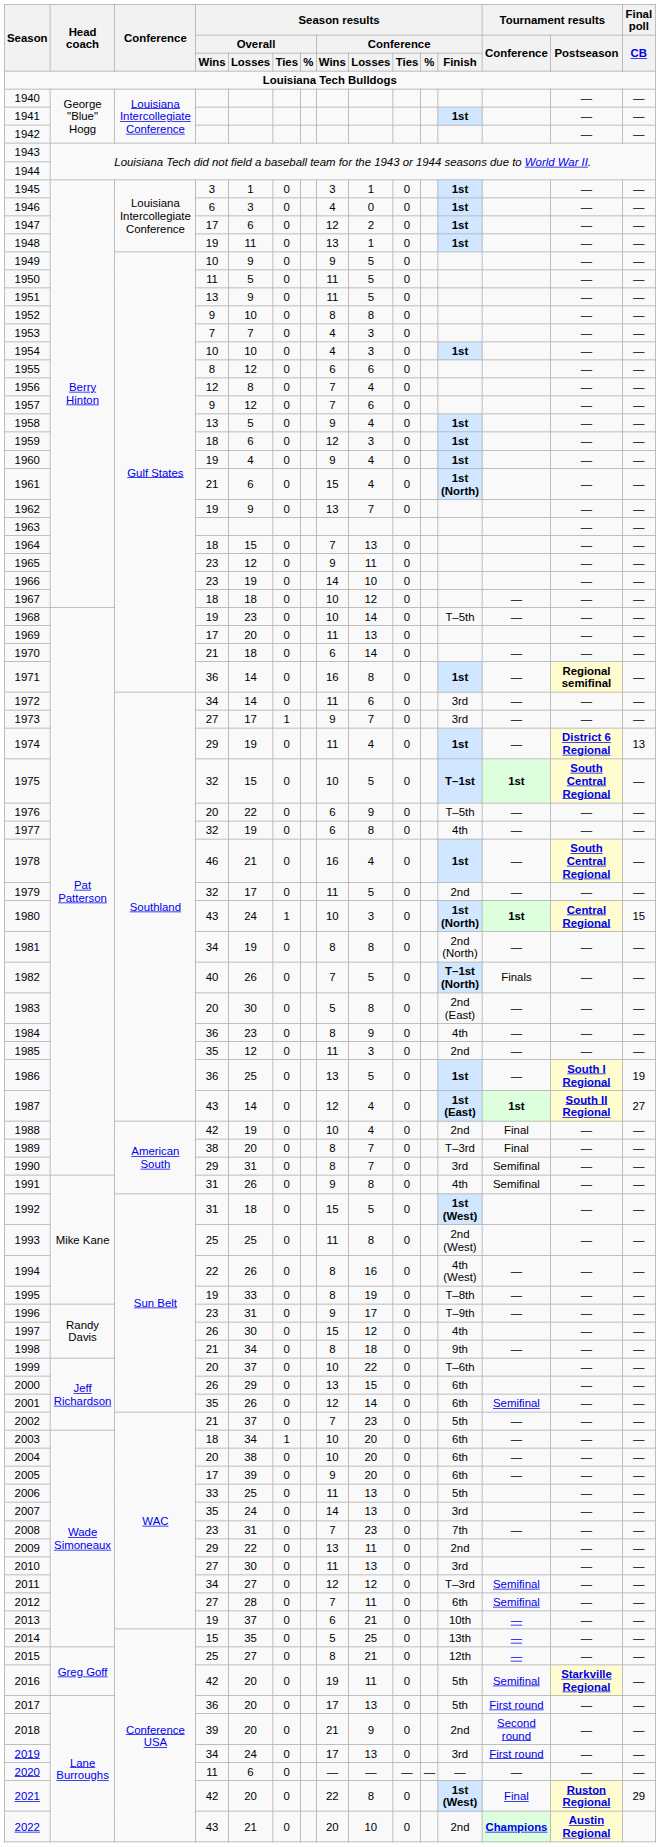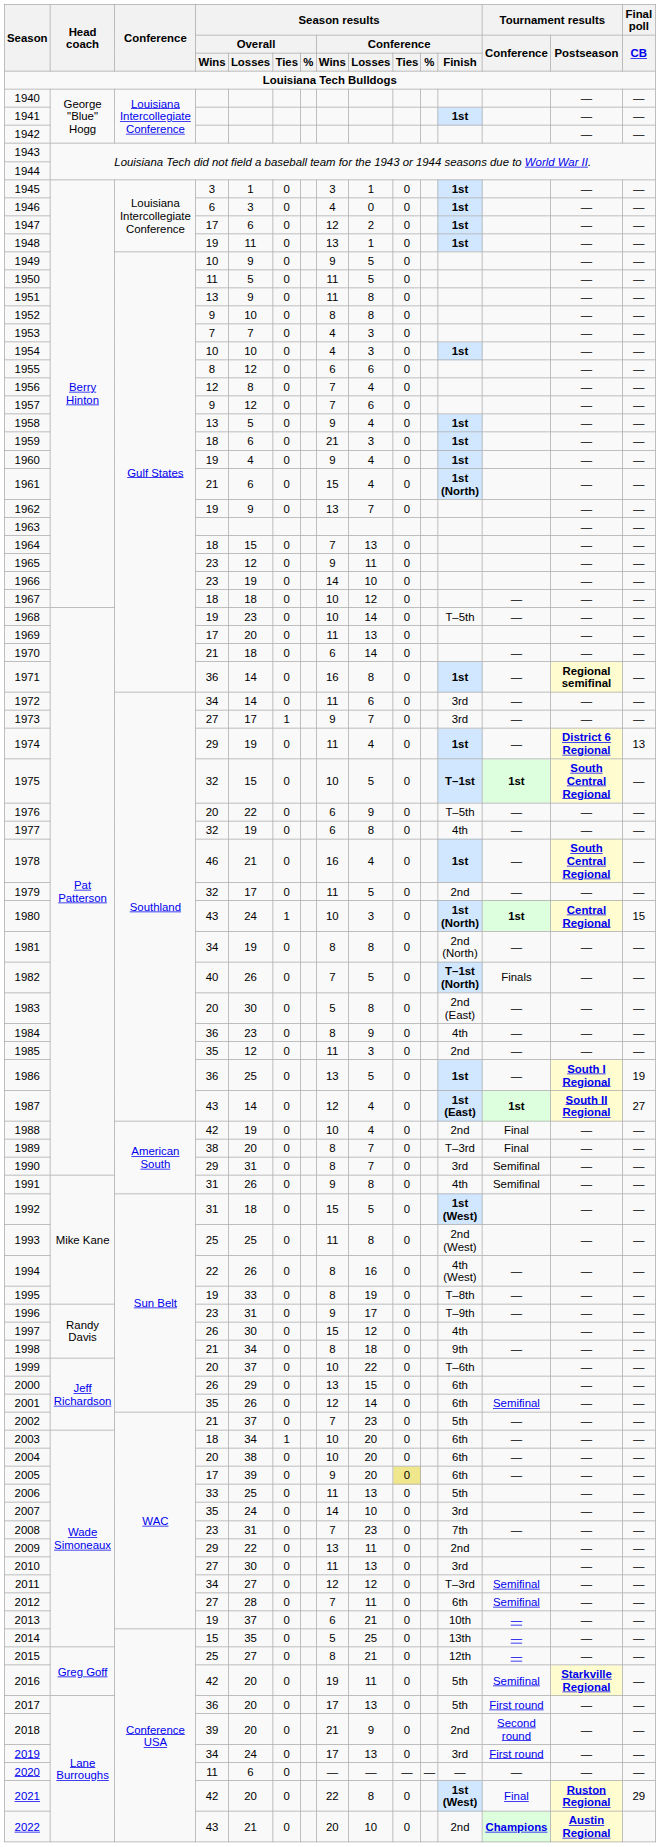1951 | Season results / Conference / Losses: 5 -> 8
1959 | Season results / Conference / Wins: 12 -> 21
2005 | Season results / Conference / Ties: no background -> khaki background
2007 | Season results / Conference / Losses: 13 -> 10
